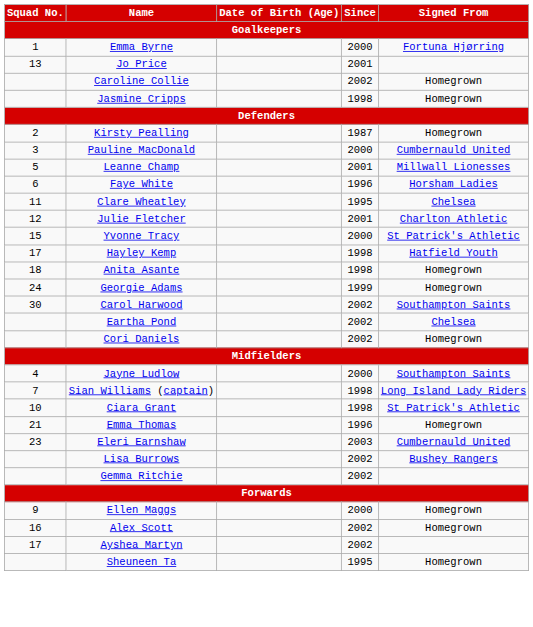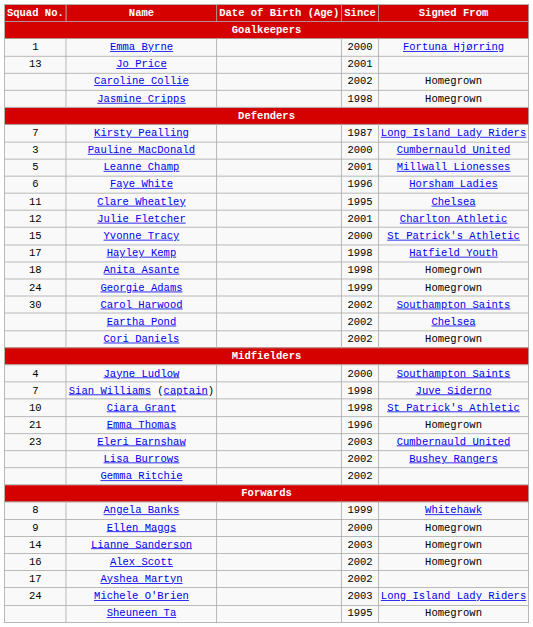Kirsty Pealling | Squad No.: 2 -> 7
Kirsty Pealling | Signed From: Homegrown -> Long Island Lady Riders
Sian Williams (captain) | Signed From: Long Island Lady Riders -> Juve Siderno
+ row: 8 | Angela Banks | 1999 | Whitehawk
+ row: 14 | Lianne Sanderson | 2003 | Homegrown
+ row: 24 | Michele O'Brien | 2003 | Long Island Lady Riders
